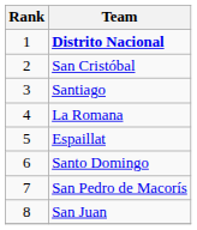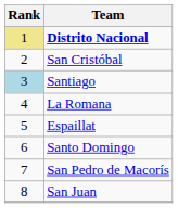Distrito Nacional | Rank: no background -> khaki background
Santiago | Rank: no background -> lightblue background
